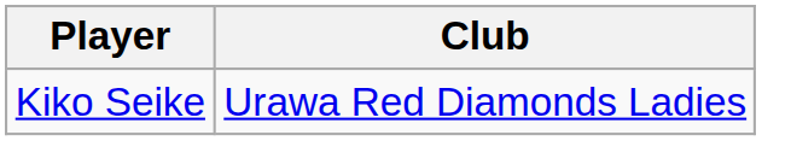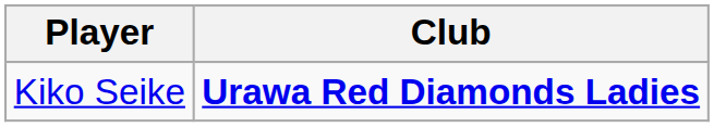Kiko Seike | Club: normal -> bold
